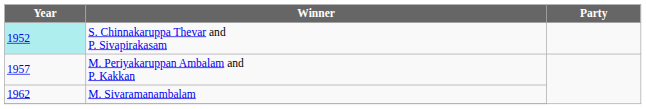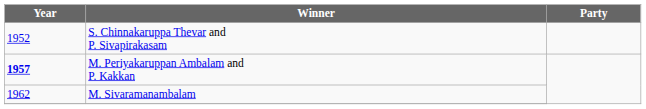S. Chinnakaruppa Thevar and P. Sivapirakasam | Year: paleturquoise background -> no background
M. Periyakaruppan Ambalam and P. Kakkan | Year: normal -> bold
